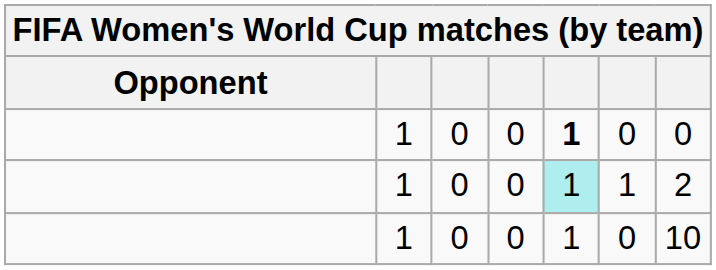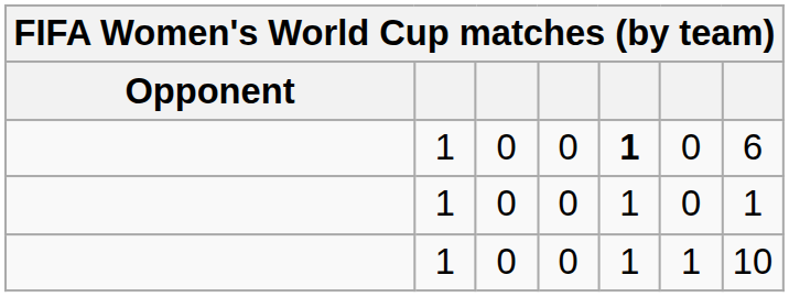row 3 | column 7: 0 -> 6
row 4 | column 5: paleturquoise background -> no background
row 4 | column 6: 1 -> 0
row 4 | column 7: 2 -> 1
row 5 | column 6: 0 -> 1
